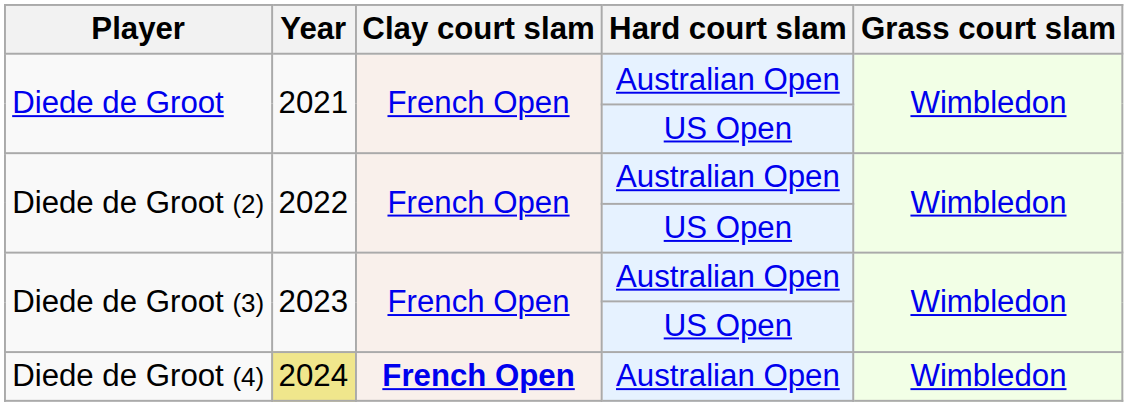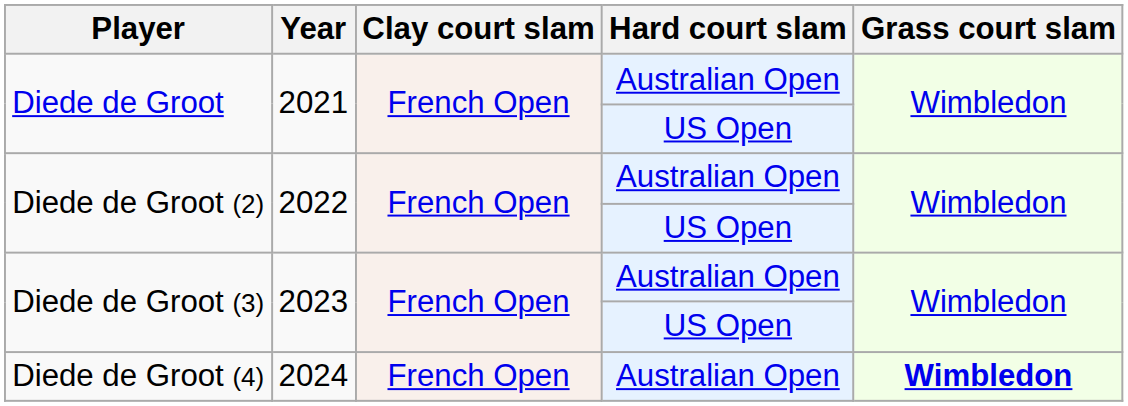Diede de Groot (4) | Year: khaki background -> no background
Diede de Groot (4) | Clay court slam: bold -> normal
Diede de Groot (4) | Grass court slam: normal -> bold
